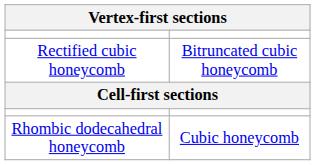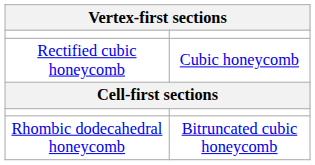row 3 | column 2: Bitruncated cubic honeycomb -> Cubic honeycomb
row 6 | column 2: Cubic honeycomb -> Bitruncated cubic honeycomb
